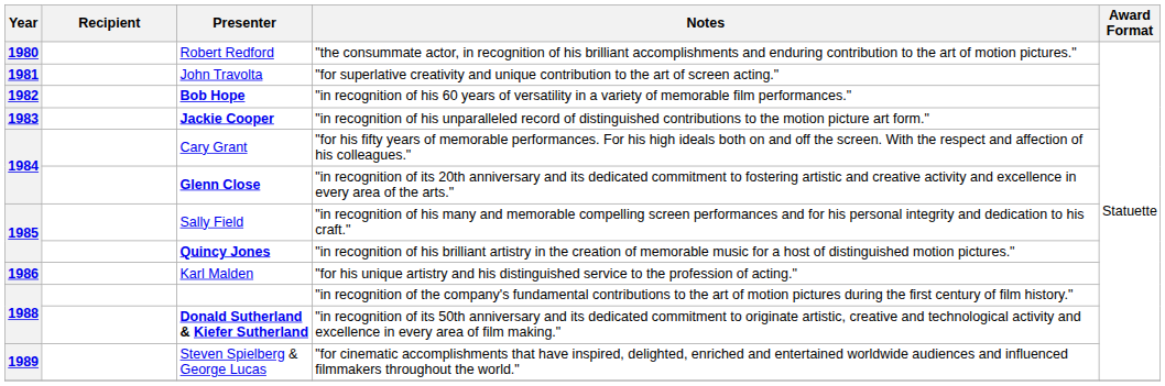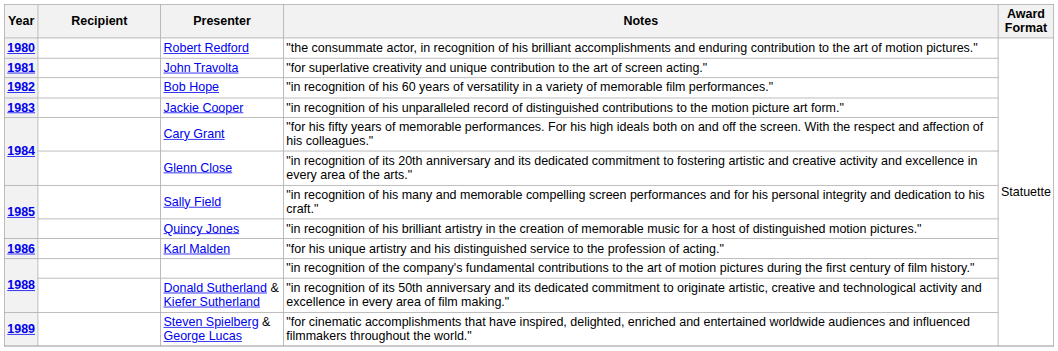Bob Hope | Presenter: bold -> normal
Jackie Cooper | Presenter: bold -> normal
Glenn Close | Presenter: bold -> normal
Quincy Jones | Presenter: bold -> normal
Donald Sutherland & Kiefer Sutherland | Presenter: bold -> normal
